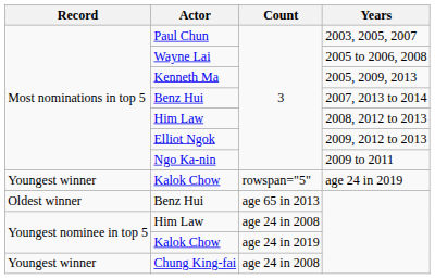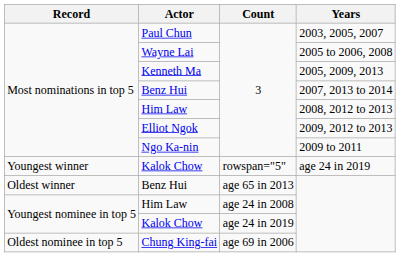Chung King-fai | Record: Youngest winner -> Oldest nominee in top 5
Chung King-fai | Count: age 24 in 2008 -> age 69 in 2006
